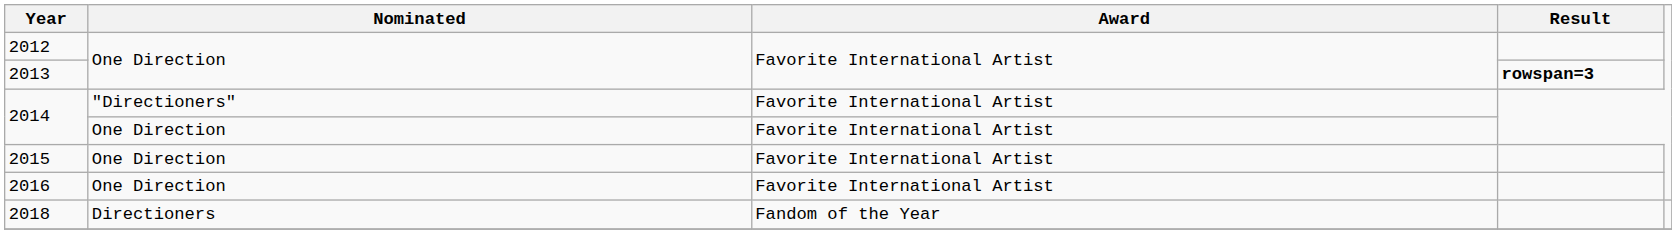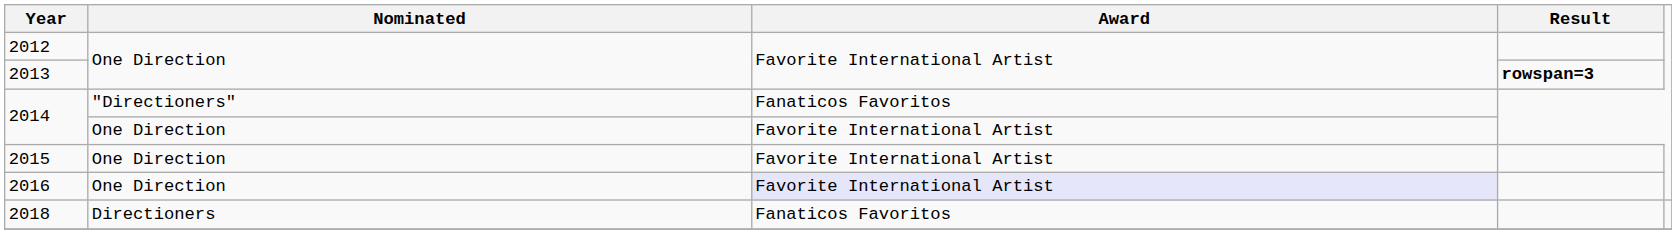2014 / "Directioners" | Award: Favorite International Artist -> Fanaticos Favoritos
2016 | Award: no background -> lavender background
2018 | Award: Fandom of the Year -> Fanaticos Favoritos
